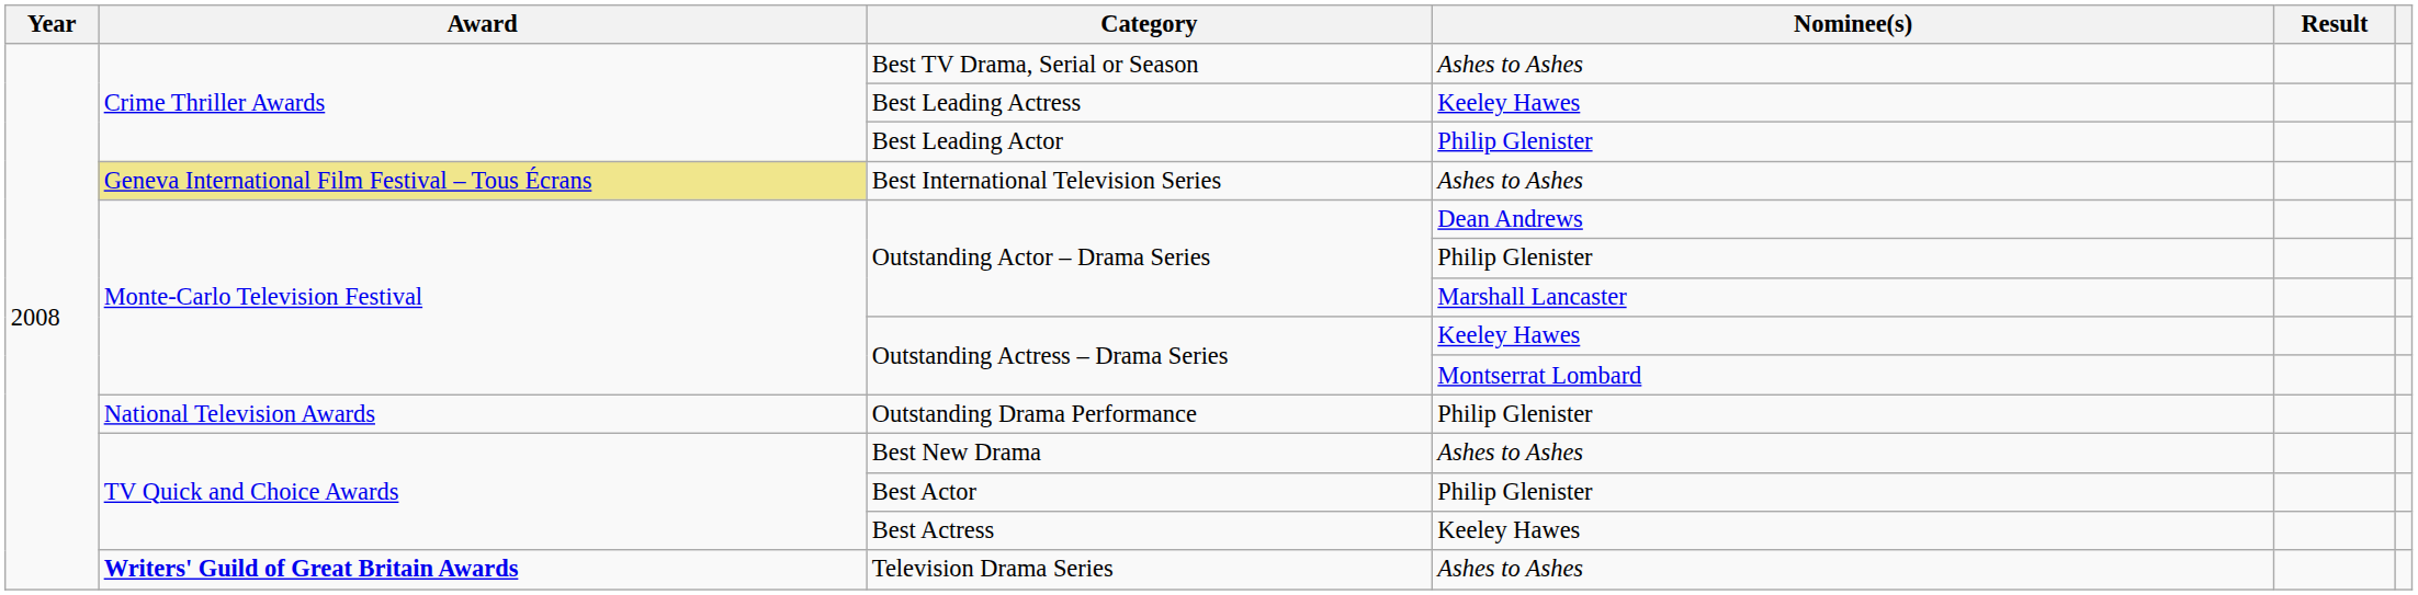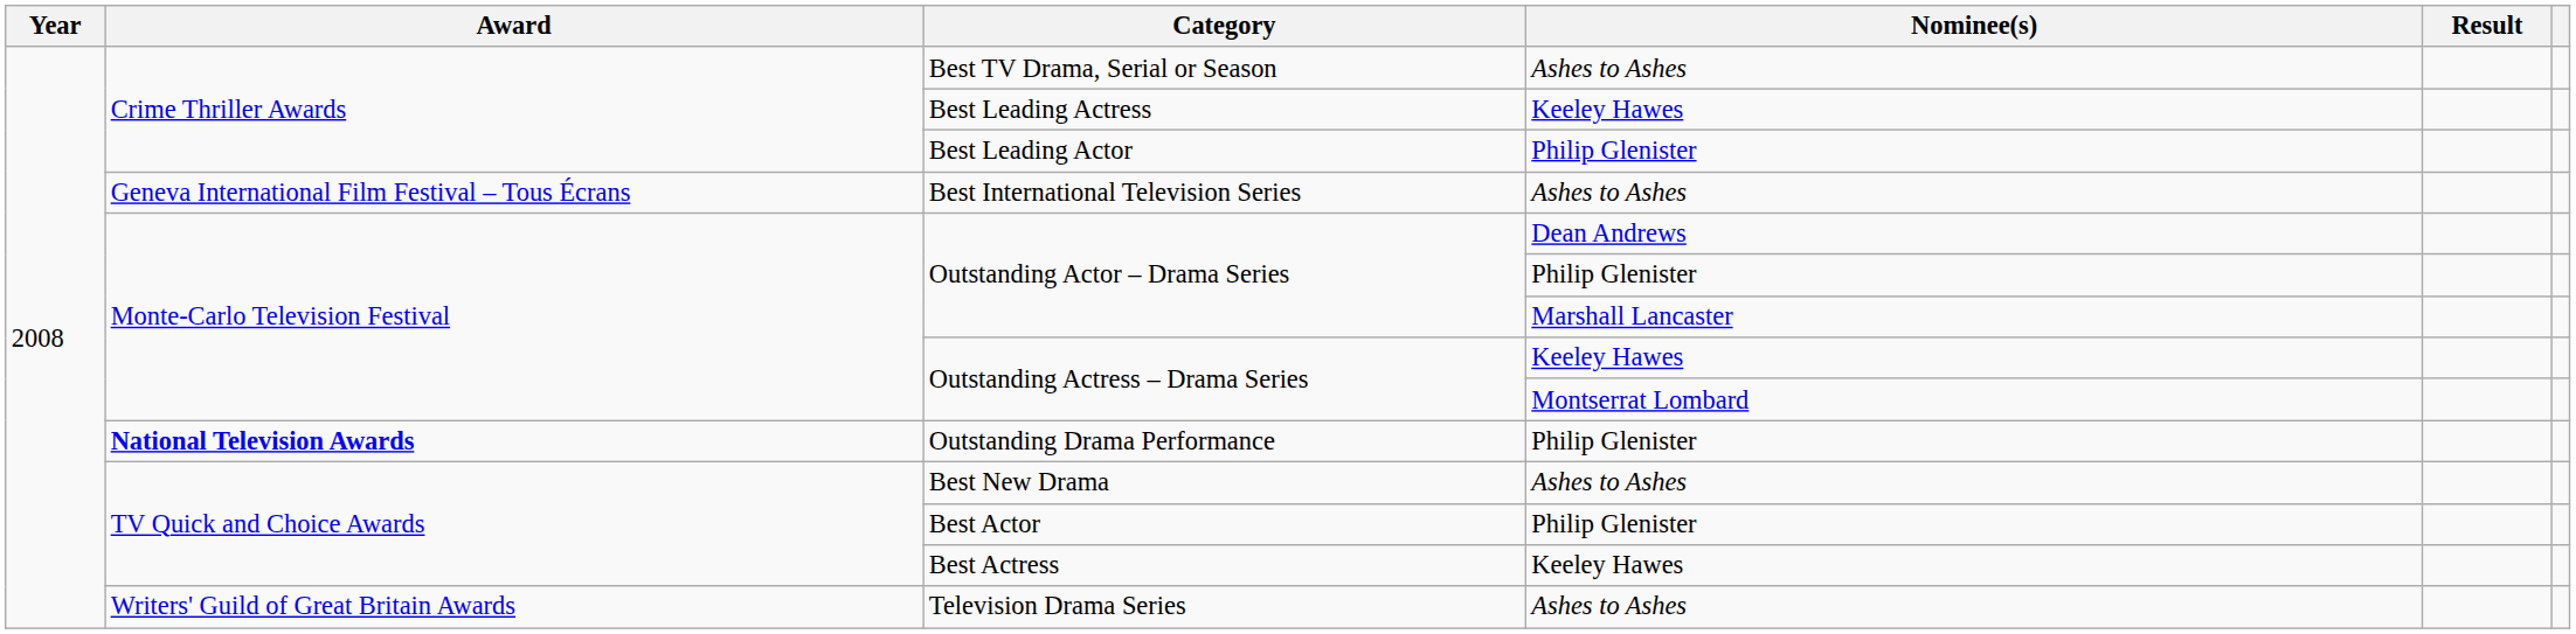Best International Television Series | Award: khaki background -> no background
Outstanding Drama Performance | Award: normal -> bold
Television Drama Series | Award: bold -> normal
